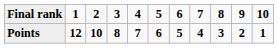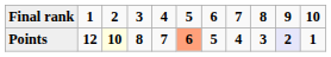Points | column 3: no background -> lightyellow background
Points | column 6: no background -> lightsalmon background
Points | column 10: no background -> lavender background
